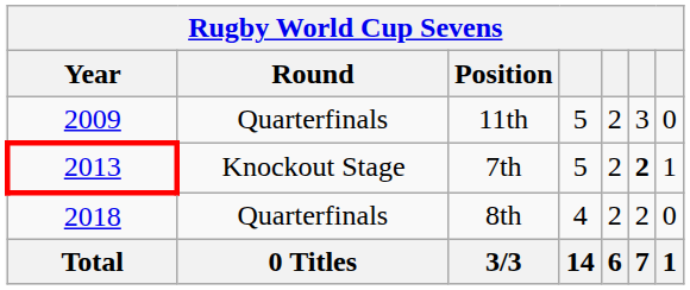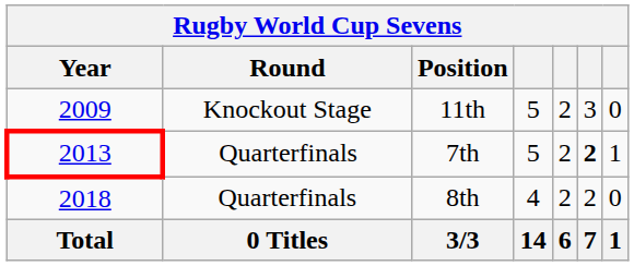11th | Round: Quarterfinals -> Knockout Stage
7th | Round: Knockout Stage -> Quarterfinals
